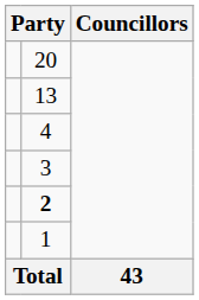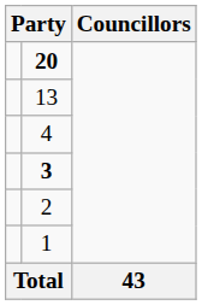20 | column 2: normal -> bold
3 | column 2: normal -> bold
2 | column 2: bold -> normal
